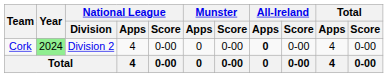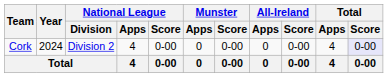Cork | Year: lightgreen background -> no background
Cork | All-Ireland / Apps: bold -> normal
Cork | Total / Score: no background -> lavender background
